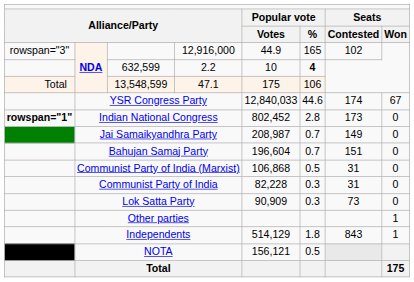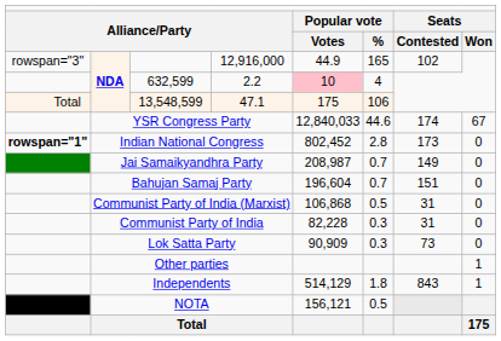632,599 | column 5: no background -> pink background
632,599 | column 6: bold -> normal
